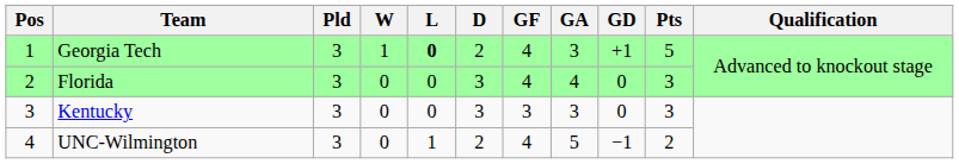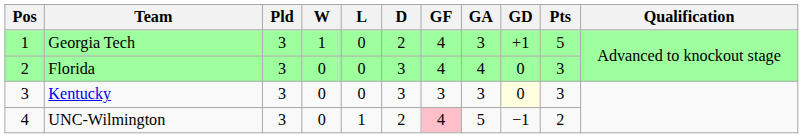Georgia Tech | L: bold -> normal
Kentucky | GD: no background -> lightyellow background
UNC-Wilmington | GF: no background -> pink background
